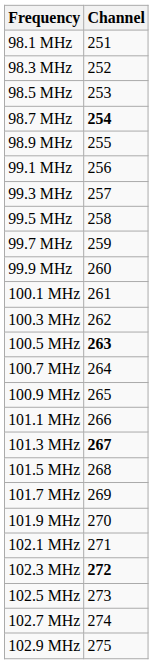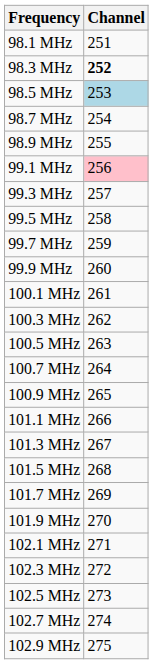98.3 MHz | Channel: normal -> bold
98.5 MHz | Channel: no background -> lightblue background
98.7 MHz | Channel: bold -> normal
99.1 MHz | Channel: no background -> pink background
100.5 MHz | Channel: bold -> normal
101.3 MHz | Channel: bold -> normal
102.3 MHz | Channel: bold -> normal
